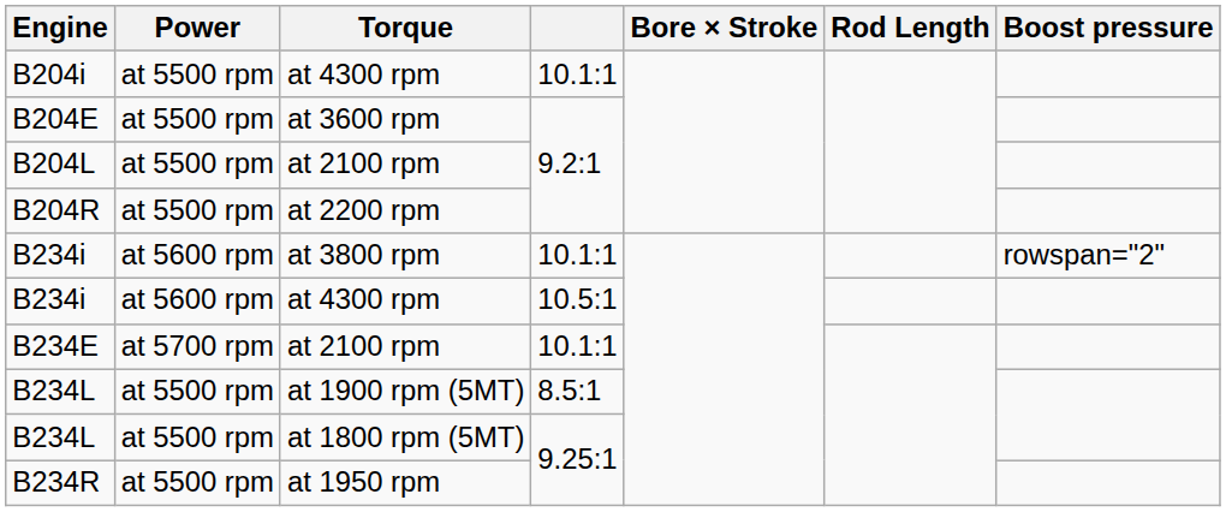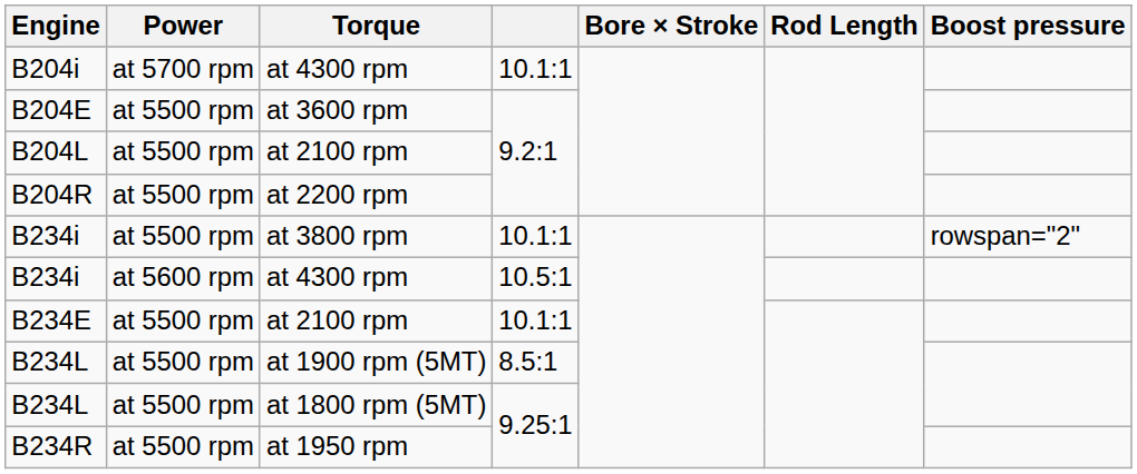B204i | Power: at 5500 rpm -> at 5700 rpm
B234i / at 3800 rpm | Power: at 5600 rpm -> at 5500 rpm
B234E | Power: at 5700 rpm -> at 5500 rpm
